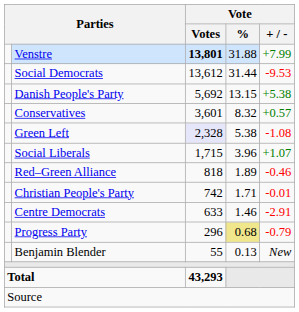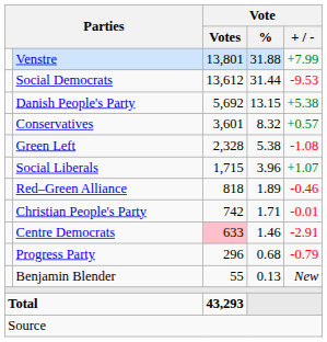Venstre | Vote / Votes: bold -> normal
Green Left | Vote / Votes: lavender background -> no background
Centre Democrats | Vote / Votes: no background -> pink background
Progress Party | Vote / %: khaki background -> no background
